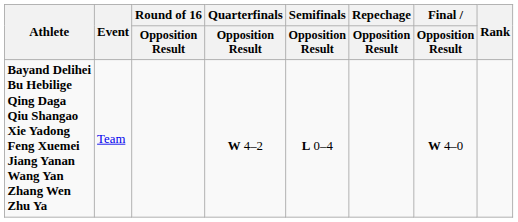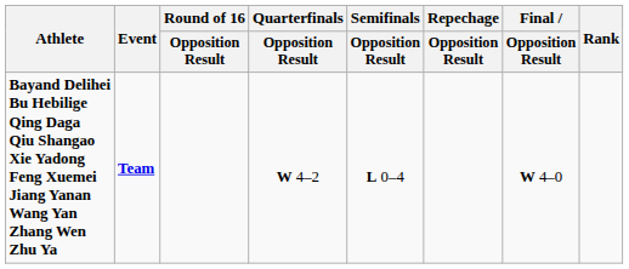row 3 | Event: normal -> bold
